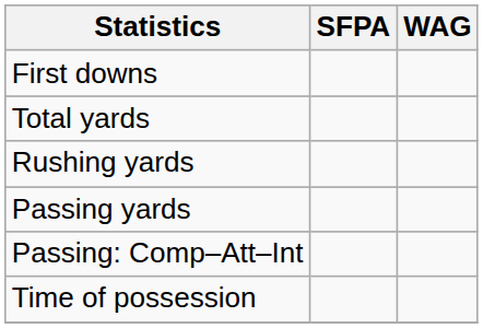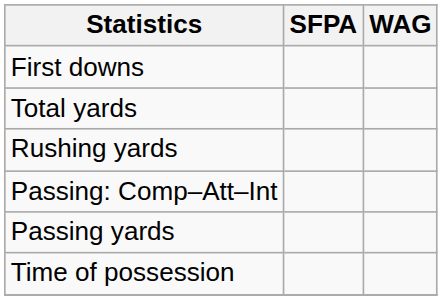rows swapped: Passing yards <-> Passing: Comp–Att–Int
